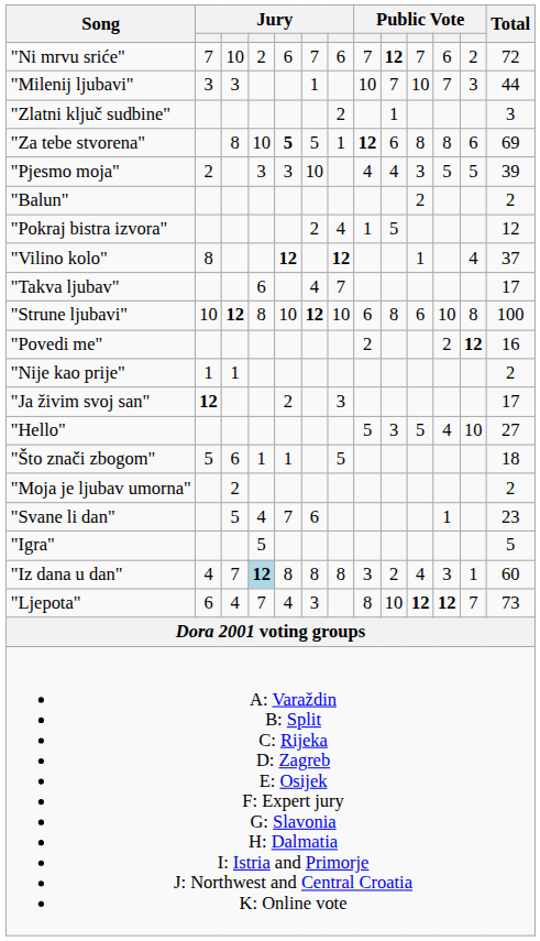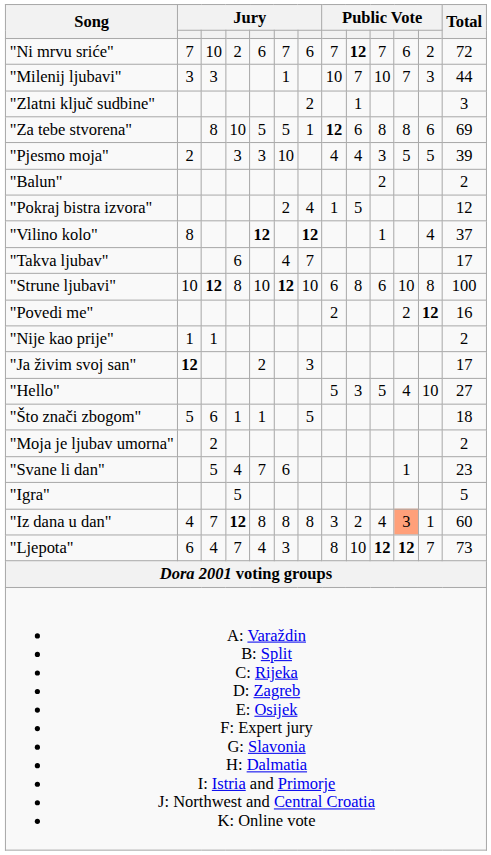"Za tebe stvorena" | column 5: bold -> normal
"Iz dana u dan" | column 4: lightblue background -> no background
"Iz dana u dan" | column 11: no background -> lightsalmon background
